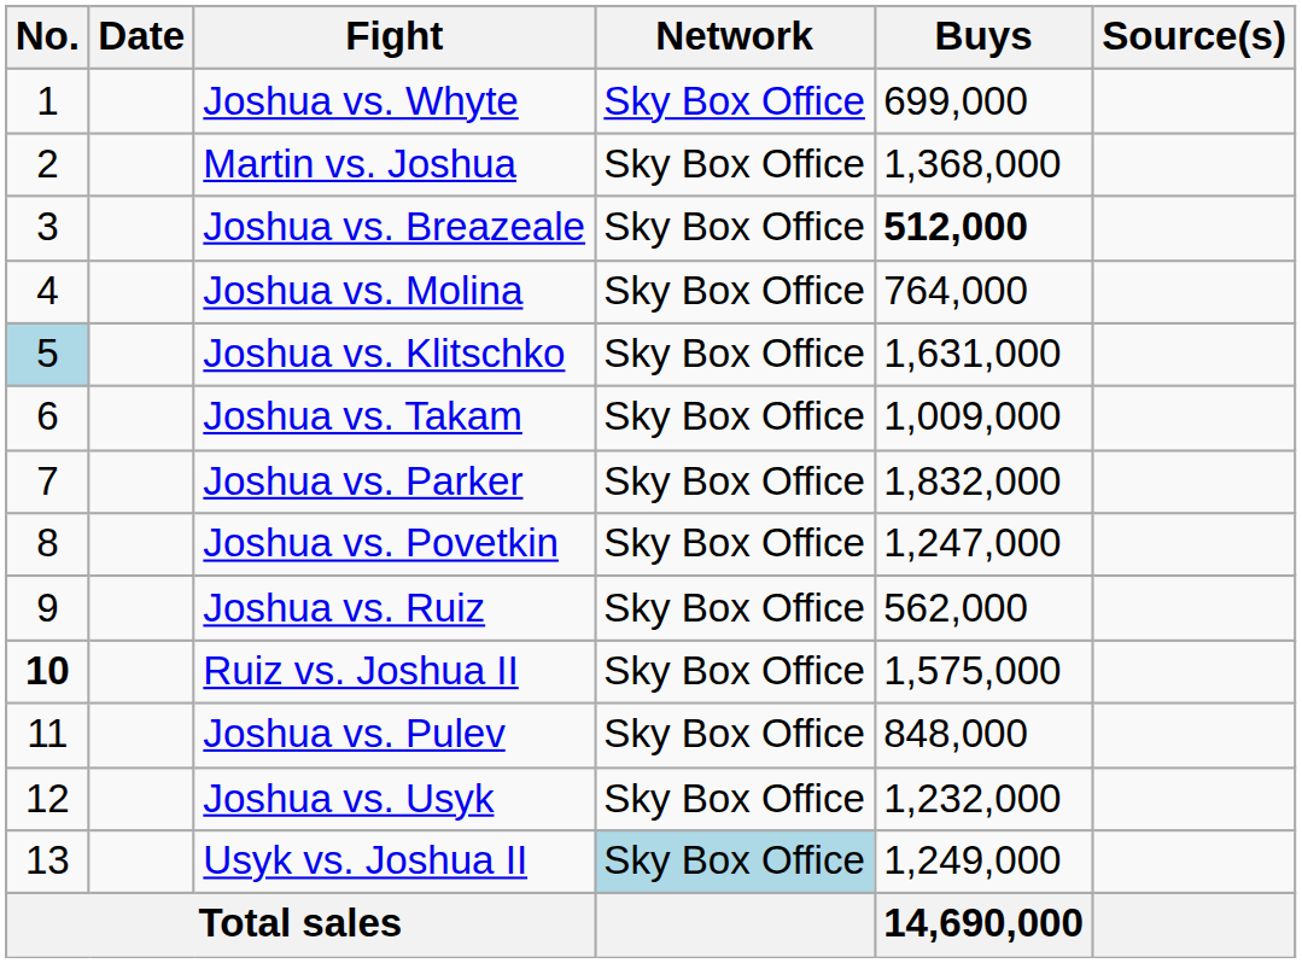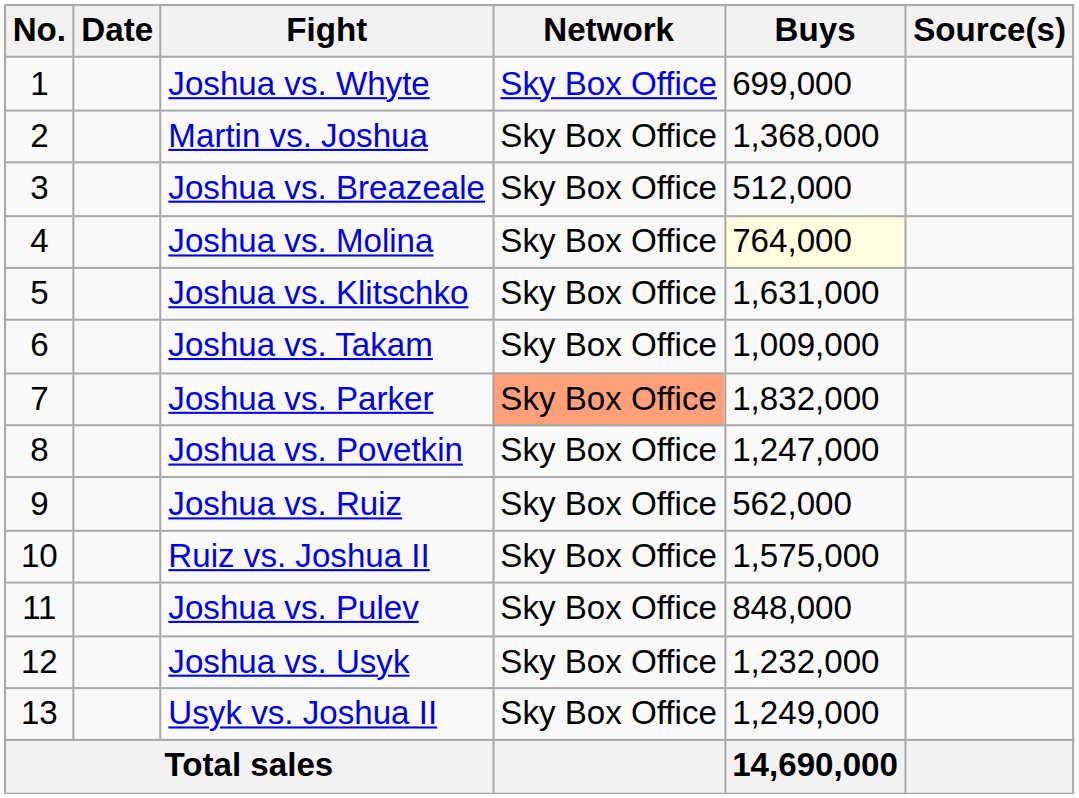Joshua vs. Breazeale | Buys: bold -> normal
Joshua vs. Molina | Buys: no background -> lightyellow background
Joshua vs. Klitschko | No.: lightblue background -> no background
Joshua vs. Parker | Network: no background -> lightsalmon background
Ruiz vs. Joshua II | No.: bold -> normal
Usyk vs. Joshua II | Network: lightblue background -> no background
